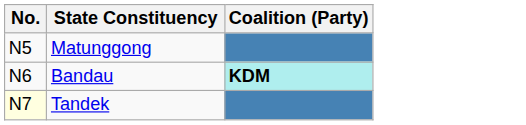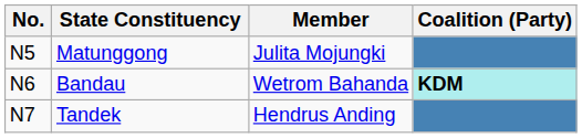+ column: Member | Julita Mojungki | Wetrom Bahanda | Hendrus Anding
Tandek | No.: lightyellow background -> no background
